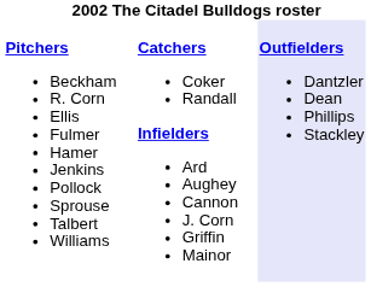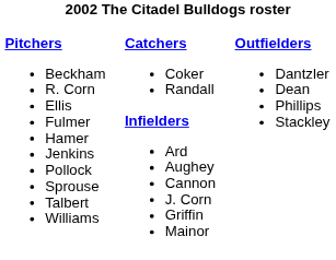row 2 | column 3: lavender background -> no background
